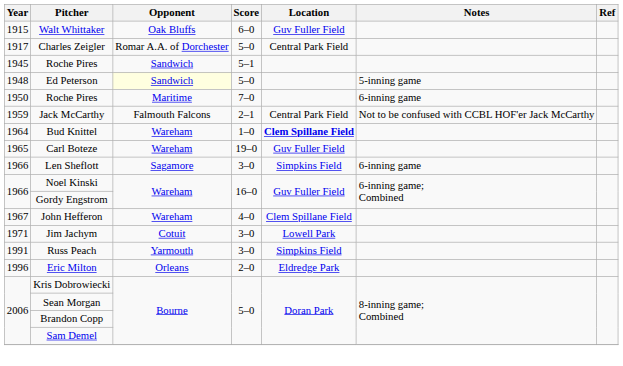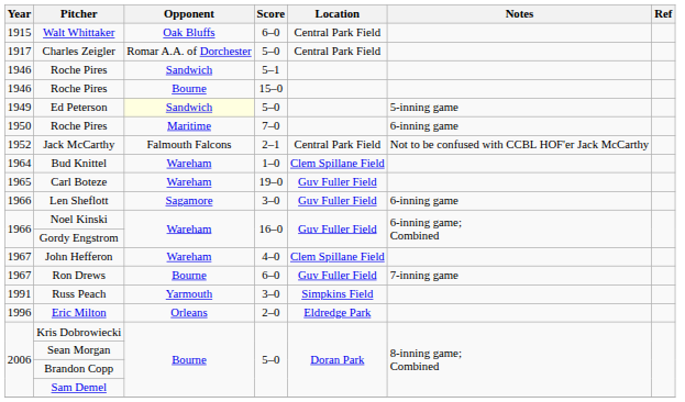Walt Whittaker | Location: Guv Fuller Field -> Central Park Field
Roche Pires / 5–1 | Year: 1945 -> 1946
+ row: 1946 | Roche Pires | Bourne | 15–0
Ed Peterson | Year: 1948 -> 1949
Jack McCarthy | Year: 1959 -> 1952
Bud Knittel | Location: bold -> normal
Len Sheflott | Location: Simpkins Field -> Guv Fuller Field
+ row: 1967 | Ron Drews | Bourne | 6–0 | Guv Fuller Field | 7-inning game
- row: 1971 | Jim Jachym | Cotuit | 3–0 | Lowell Park
